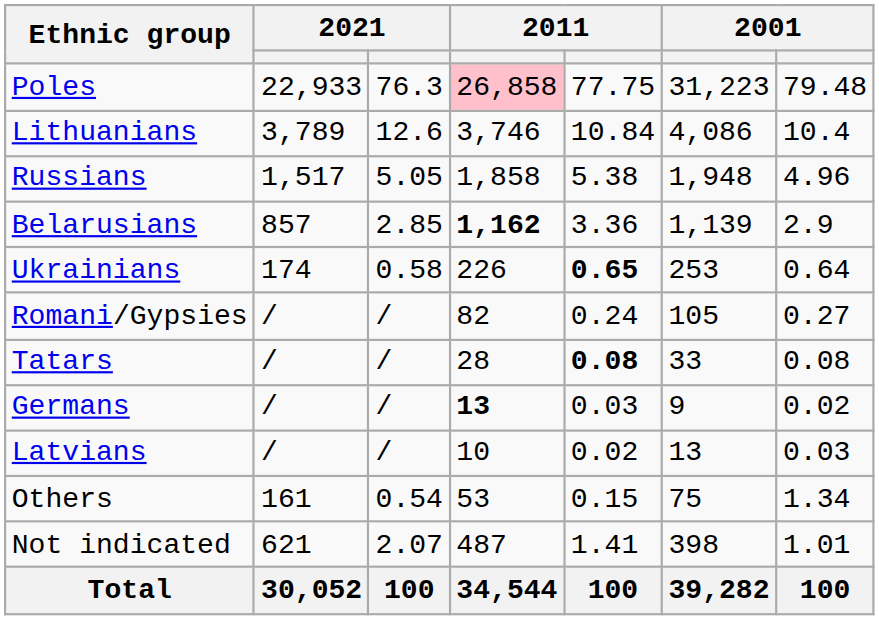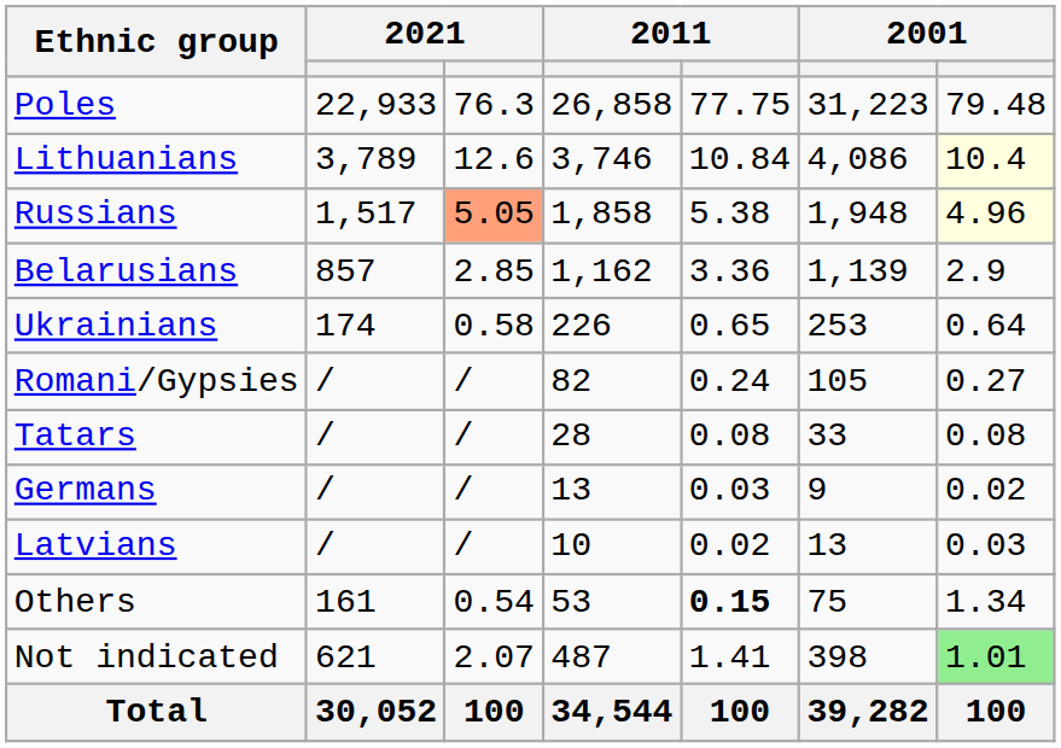Poles | column 4: pink background -> no background
Lithuanians | column 7: no background -> lightyellow background
Russians | column 3: no background -> lightsalmon background
Russians | column 7: no background -> lightyellow background
Belarusians | column 4: bold -> normal
Ukrainians | column 5: bold -> normal
Tatars | column 5: bold -> normal
Germans | column 4: bold -> normal
Others | column 5: normal -> bold
Not indicated | column 7: no background -> lightgreen background
